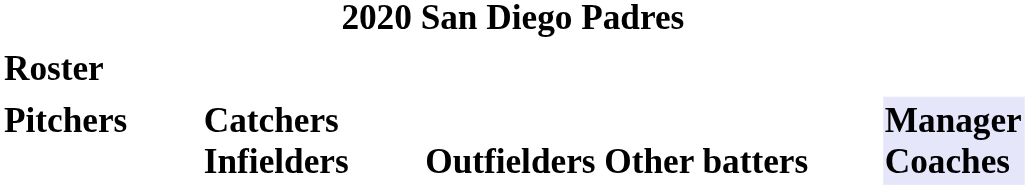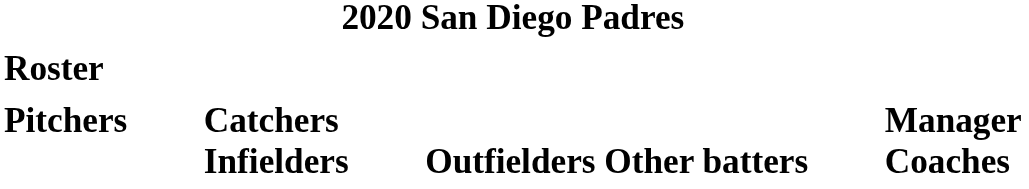Pitchers | column 4: lavender background -> no background
